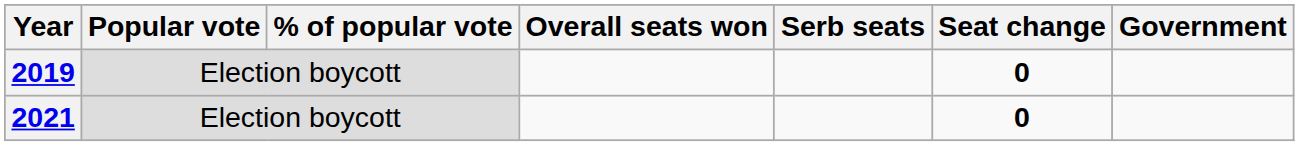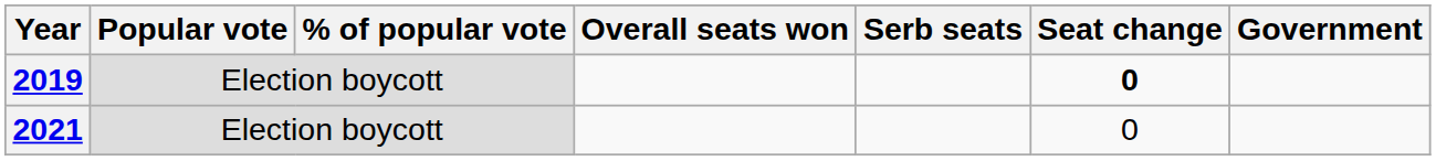2021 | Seat change: bold -> normal
